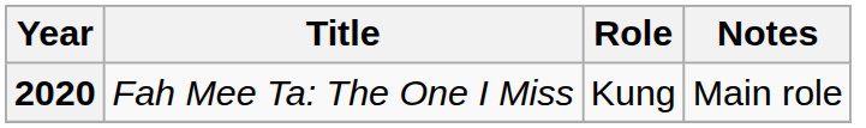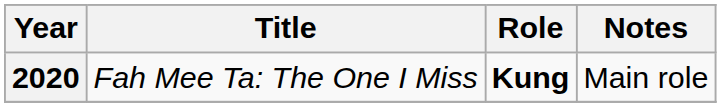2020 | Role: normal -> bold
